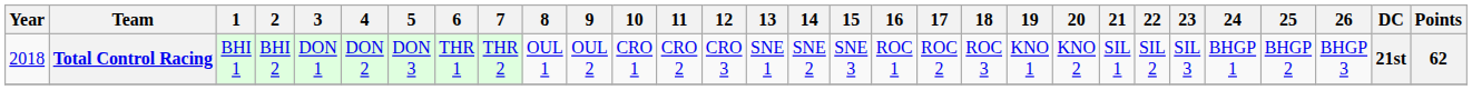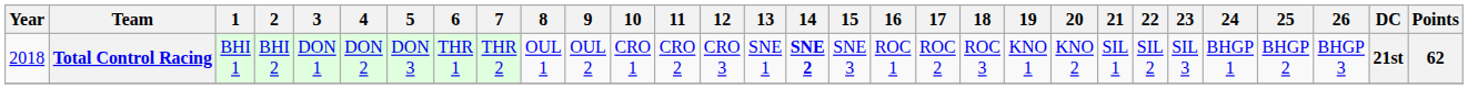row 2 | 14: normal -> bold
